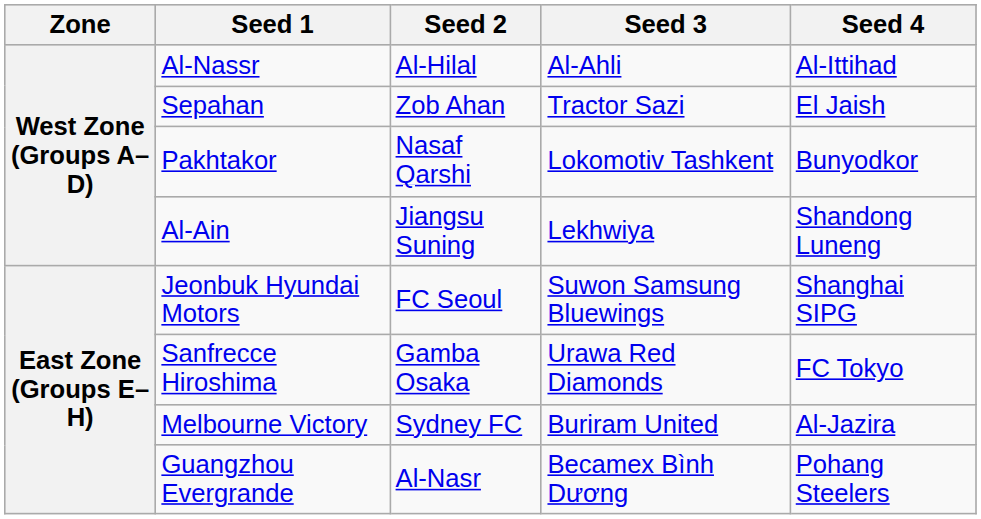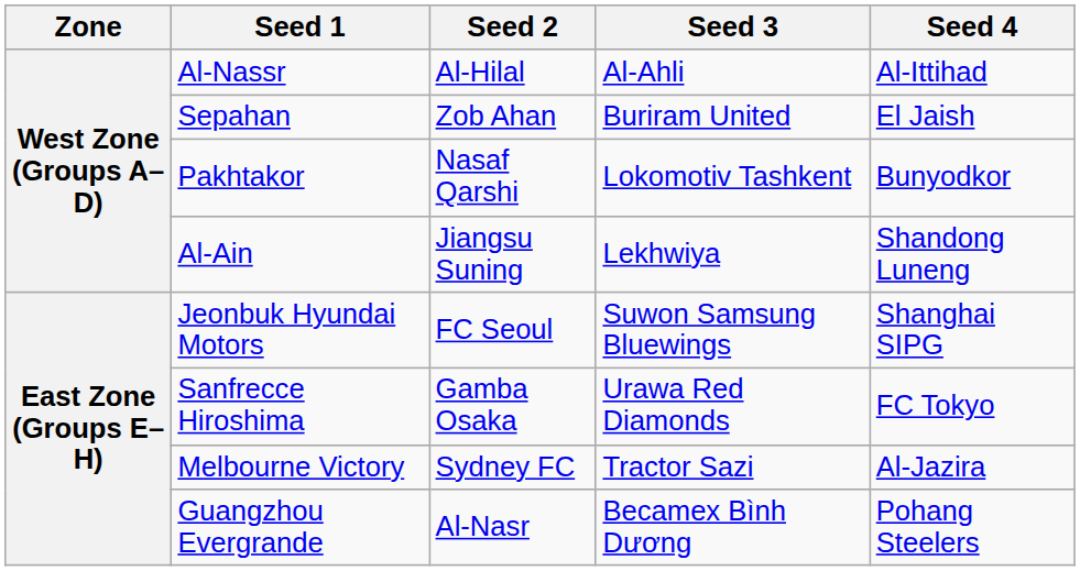Sepahan | Seed 3: Tractor Sazi -> Buriram United
Melbourne Victory | Seed 3: Buriram United -> Tractor Sazi
